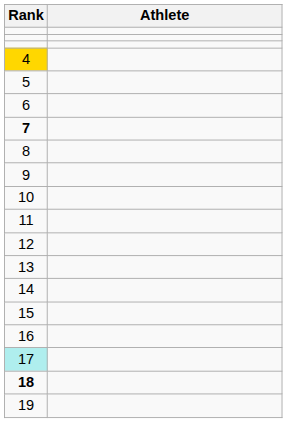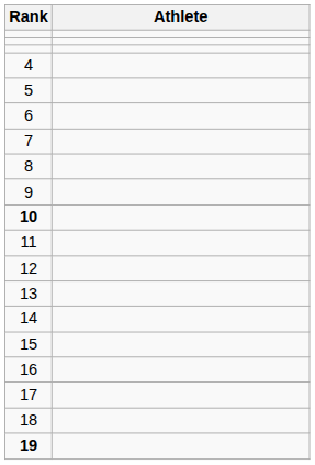row 5 | Rank: gold background -> no background
row 8 | Rank: bold -> normal
row 11 | Rank: normal -> bold
row 18 | Rank: paleturquoise background -> no background
row 19 | Rank: bold -> normal
row 20 | Rank: normal -> bold
